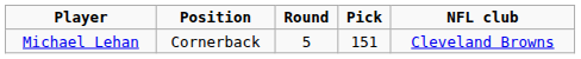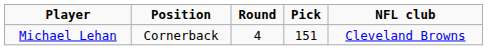Michael Lehan | Round: 5 -> 4
